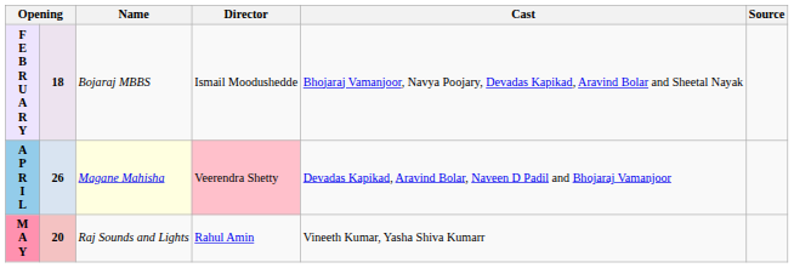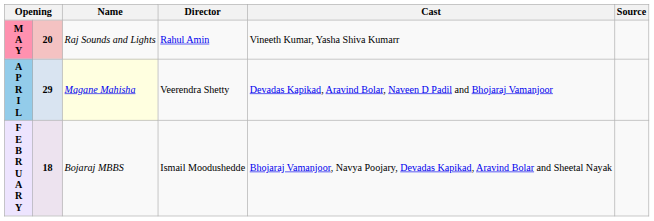rows swapped: F E B R U A R Y <-> M A Y
A P R I L | column 2: 26 -> 29
A P R I L | Director: pink background -> no background
